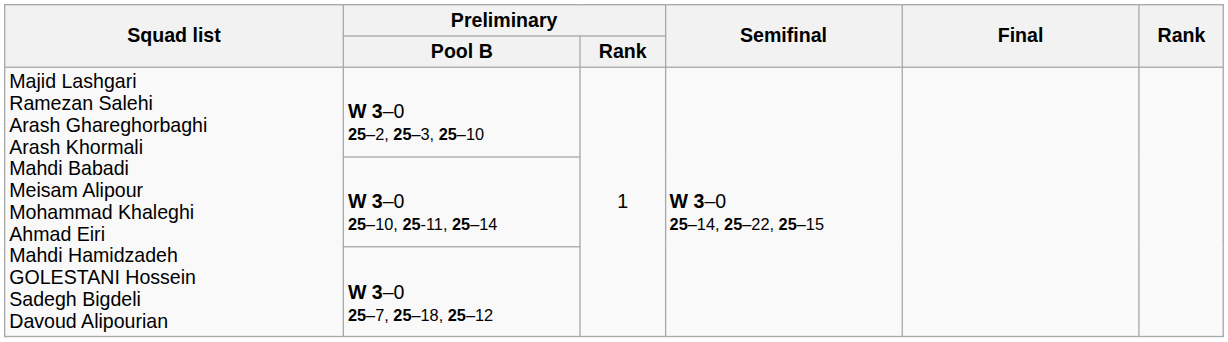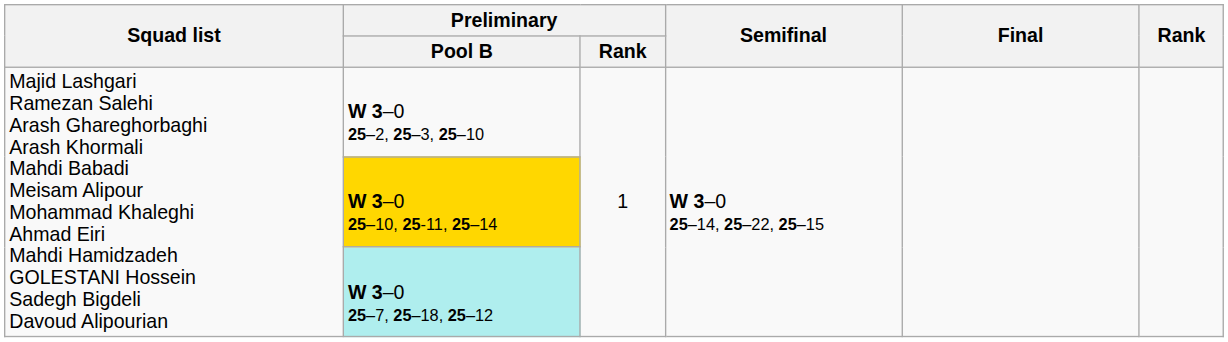W 3–0 25–10, 25-11, 25–14 | Preliminary / Pool B: no background -> gold background
W 3–0 25–7, 25–18, 25–12 | Preliminary / Pool B: no background -> paleturquoise background
